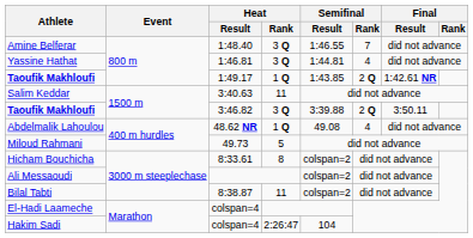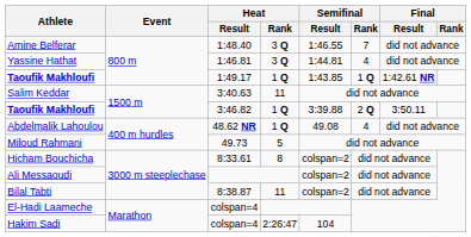Taoufik Makhloufi / 1:49.17 | Semifinal / Rank: 2 Q -> 1 Q
Taoufik Makhloufi / 3:46.82 | Heat / Rank: 3 Q -> 1 Q
